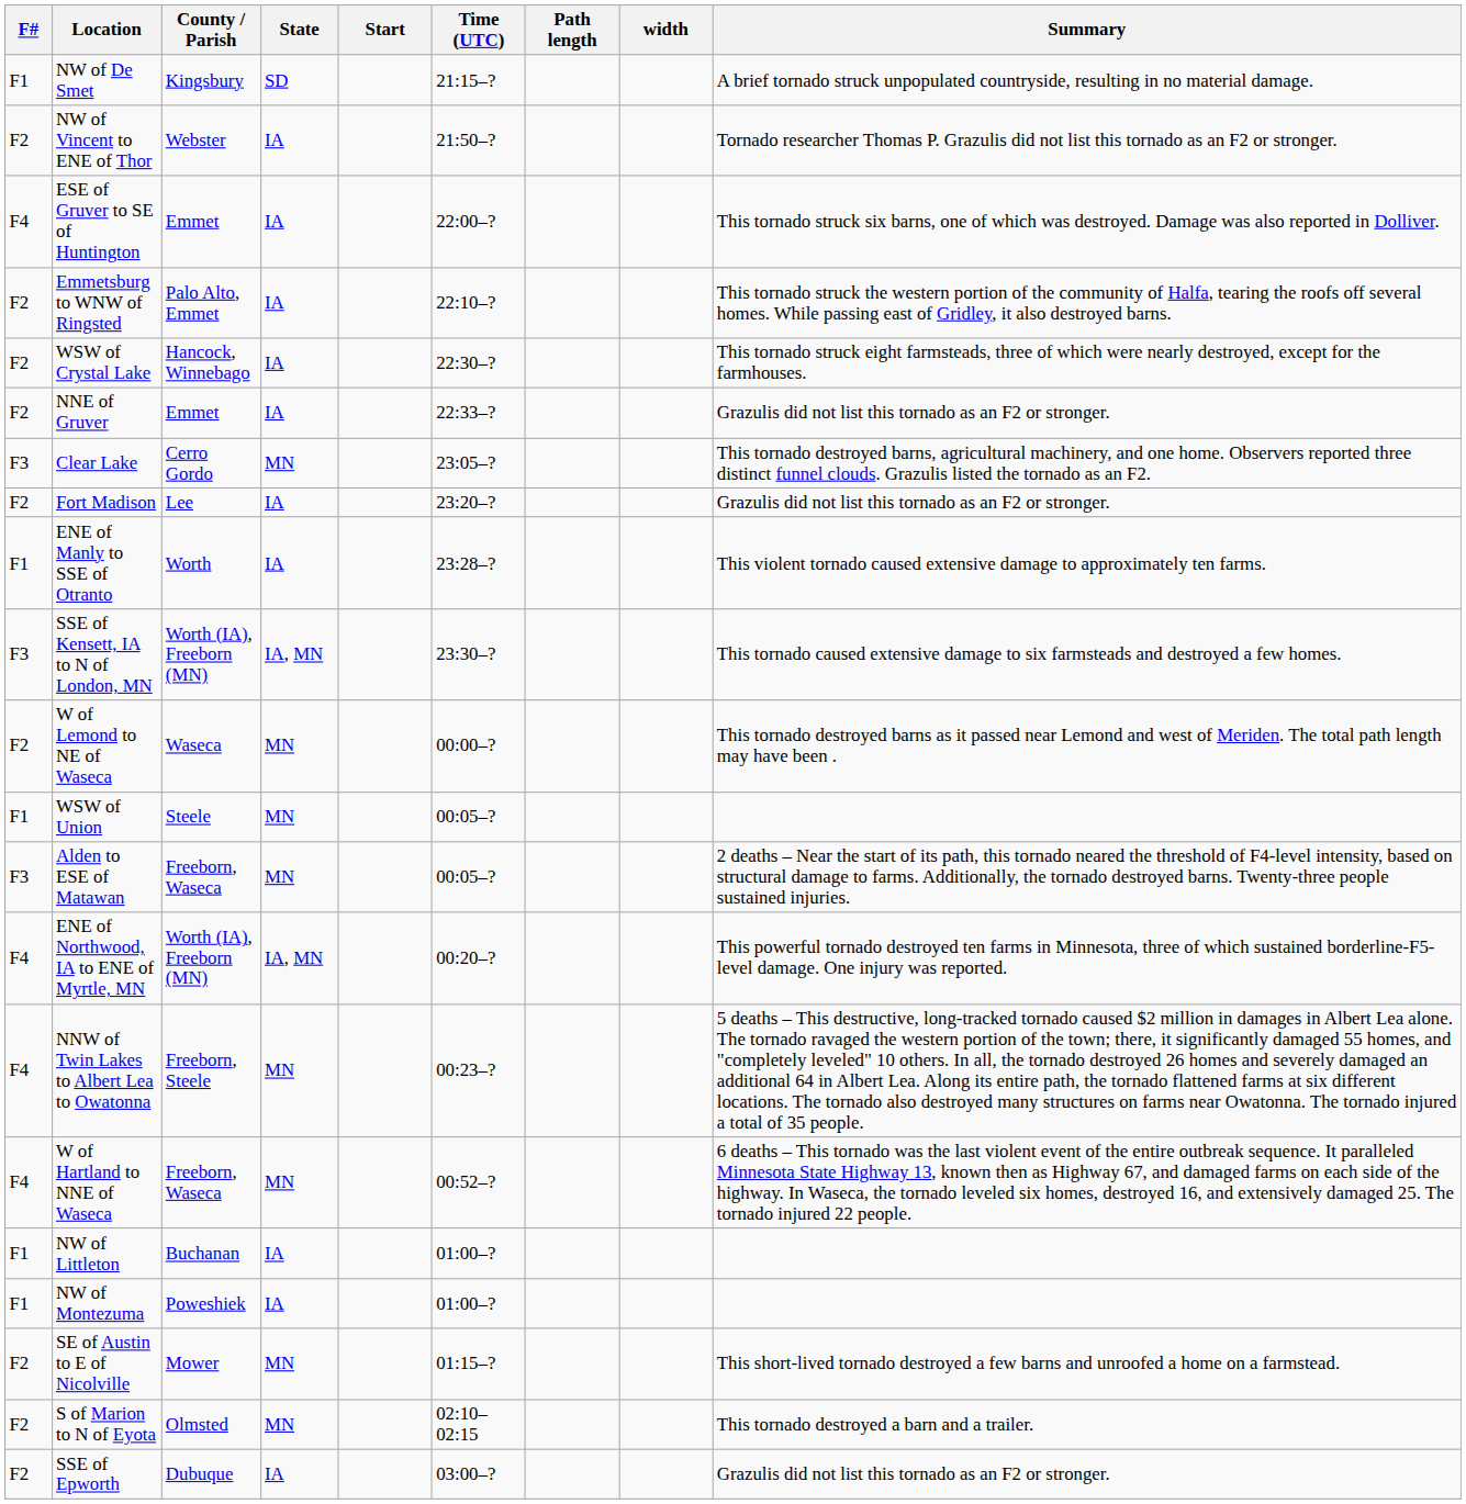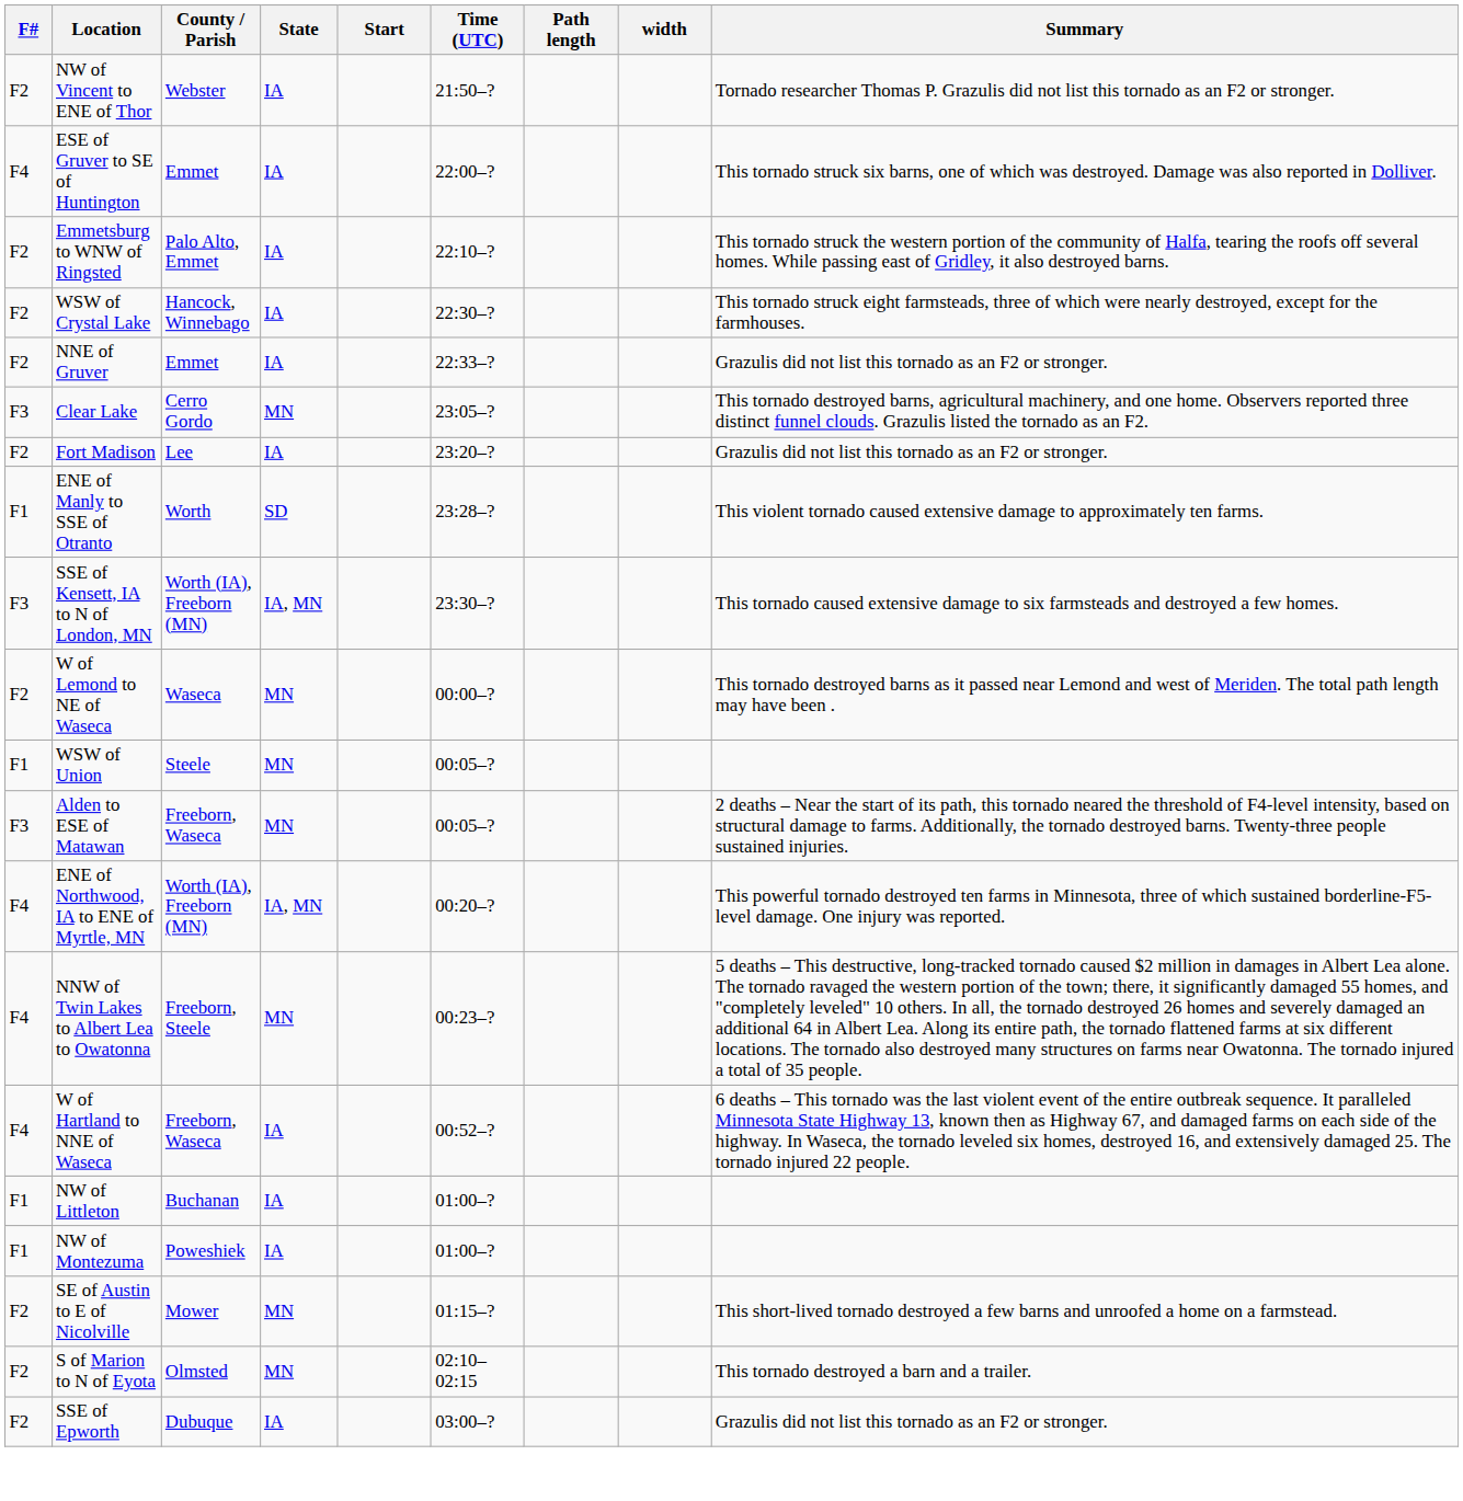- row: F1 | NW of De Smet | Kingsbury | SD | 21:15–? | A brief tornado struck unpopulated countryside, resulting in no material damage.
ENE of Manly to SSE of Otranto | State: IA -> SD
W of Hartland to NNE of Waseca | State: MN -> IA
